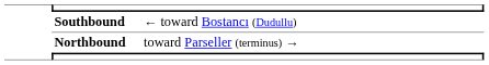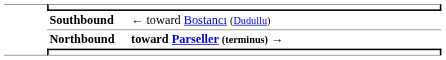Northbound | column 2: normal -> bold
